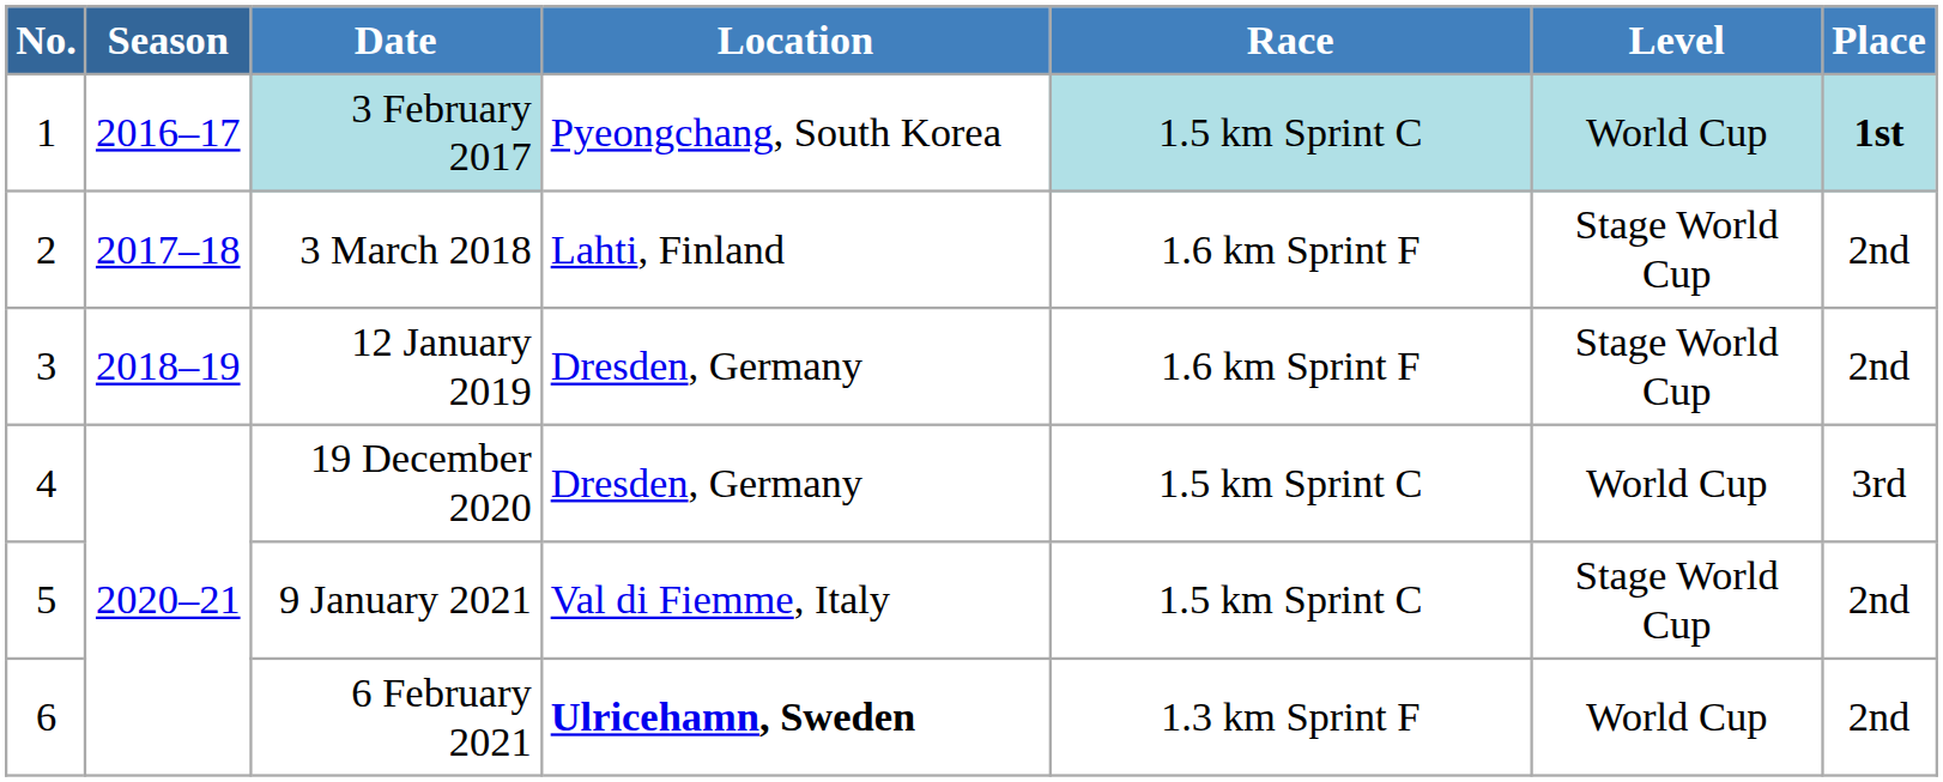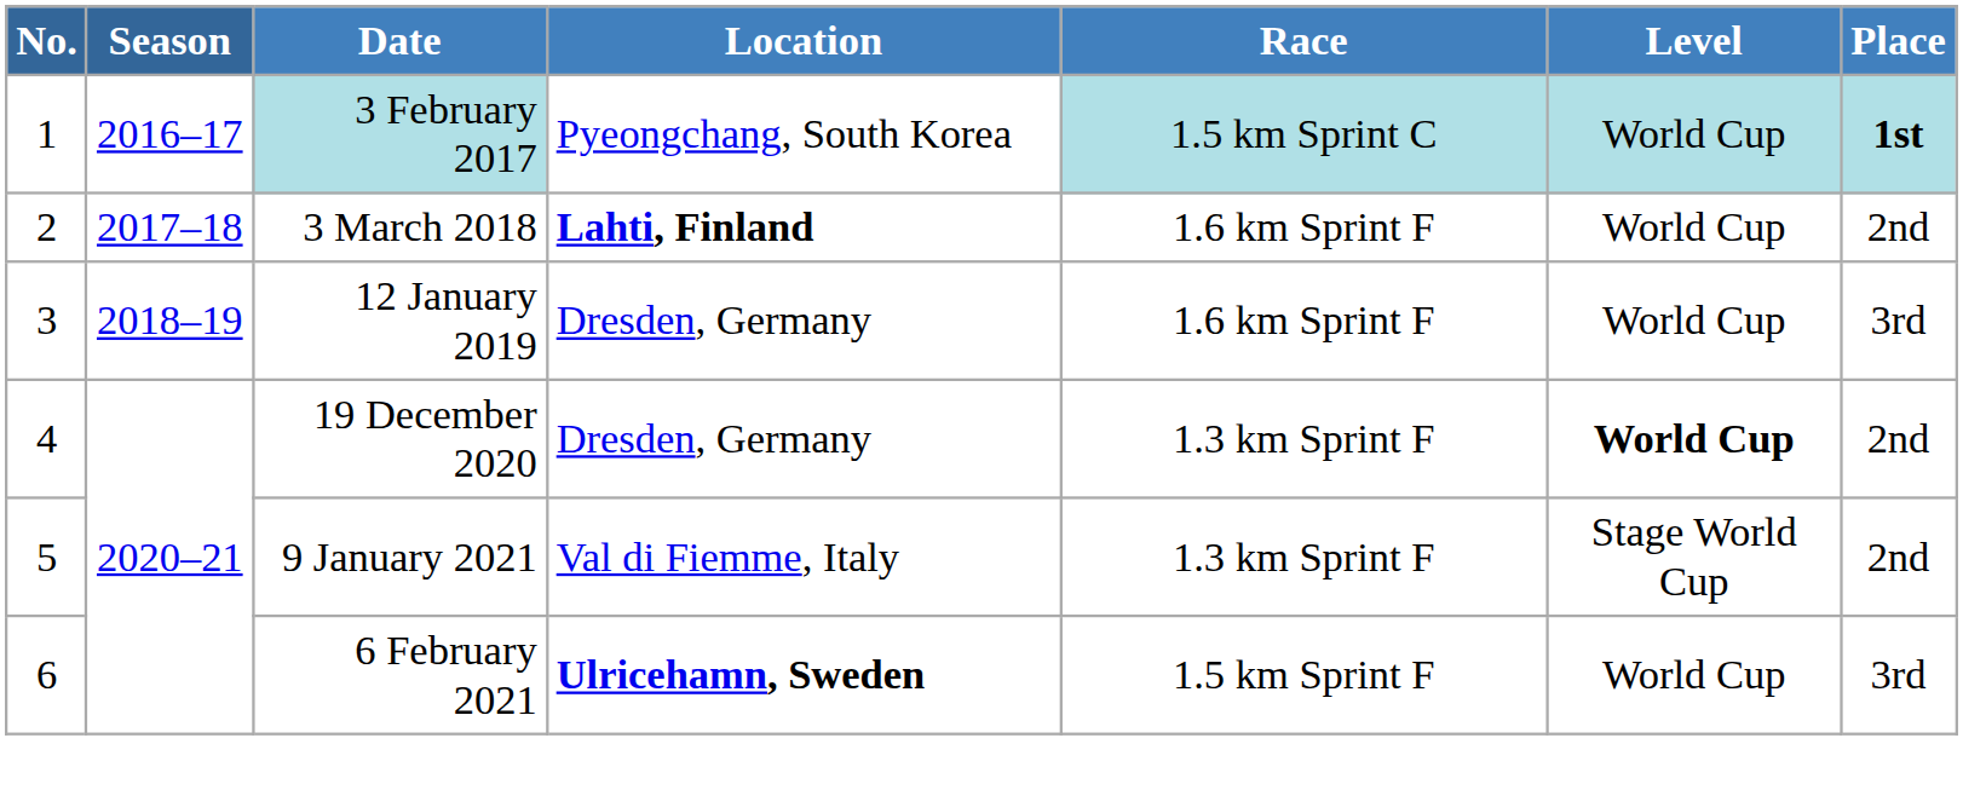3 March 2018 | Location: normal -> bold
3 March 2018 | Level: Stage World Cup -> World Cup
12 January 2019 | Level: Stage World Cup -> World Cup
12 January 2019 | Place: 2nd -> 3rd
19 December 2020 | Race: 1.5 km Sprint C -> 1.3 km Sprint F
19 December 2020 | Level: normal -> bold
19 December 2020 | Place: 3rd -> 2nd
9 January 2021 | Race: 1.5 km Sprint C -> 1.3 km Sprint F
6 February 2021 | Race: 1.3 km Sprint F -> 1.5 km Sprint F
6 February 2021 | Place: 2nd -> 3rd
